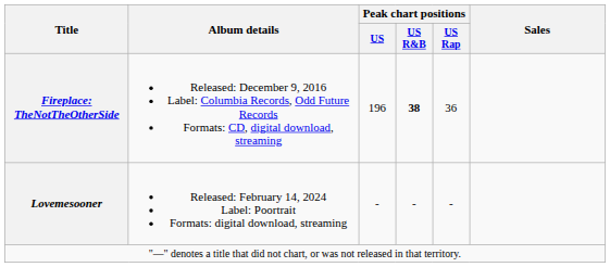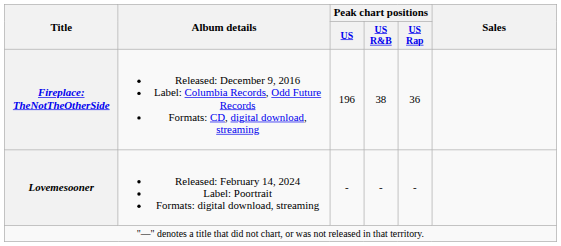Fireplace: TheNotTheOtherSide | Peak chart positions / US R&B: bold -> normal
